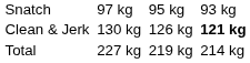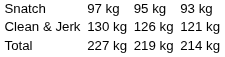Clean & Jerk | column 4: bold -> normal
